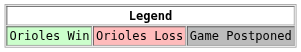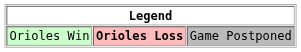Orioles Win | column 2: normal -> bold
